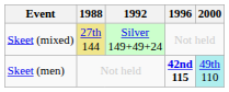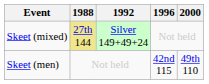Skeet (men) | 1996: bold -> normal
Skeet (men) | 2000: paleturquoise background -> no background
